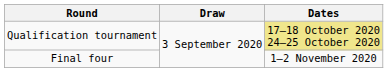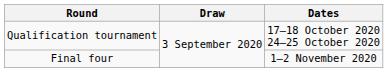Qualification tournament | Dates: khaki background -> no background
